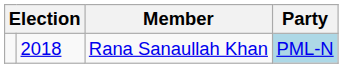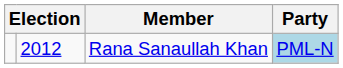Rana Sanaullah Khan | column 2: 2018 -> 2012
